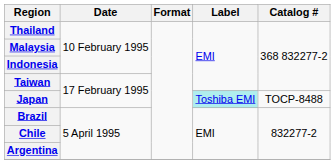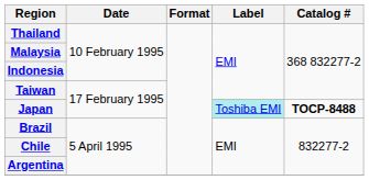Japan | Catalog #: normal -> bold
